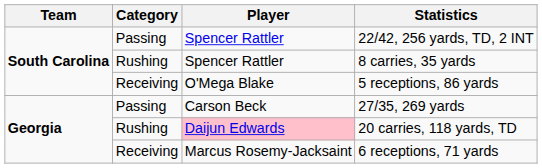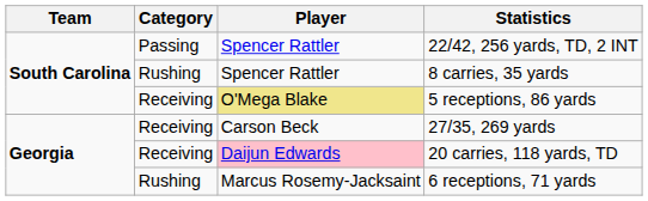5 receptions, 86 yards | Player: no background -> khaki background
27/35, 269 yards | Category: Passing -> Receiving
20 carries, 118 yards, TD | Category: Rushing -> Receiving
6 receptions, 71 yards | Category: Receiving -> Rushing
